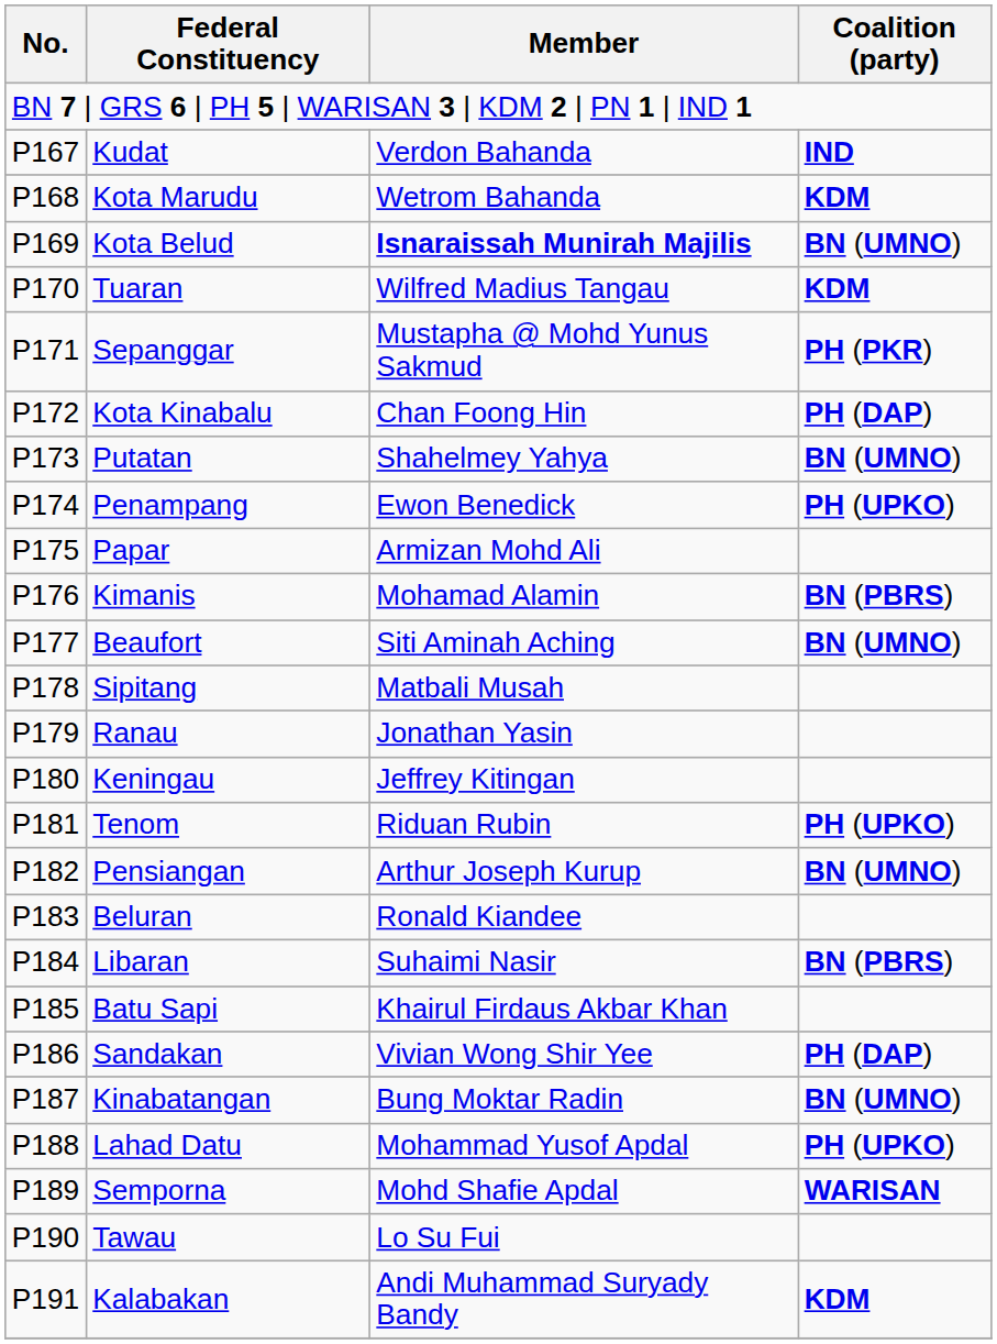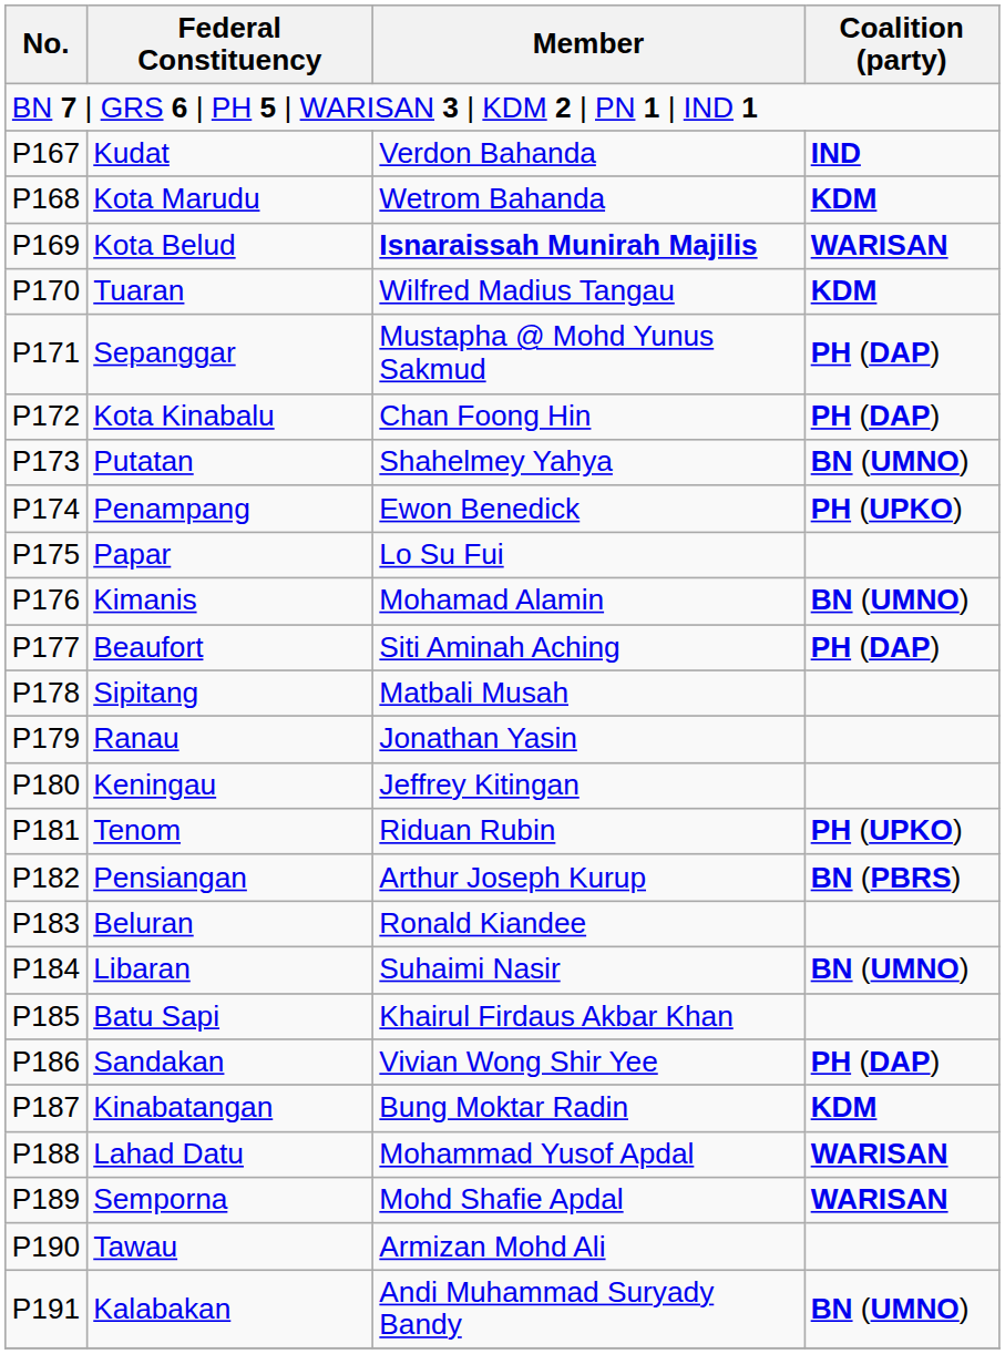Kota Belud | Coalition (party): BN (UMNO) -> WARISAN
Sepanggar | Coalition (party): PH (PKR) -> PH (DAP)
Papar | Member: Armizan Mohd Ali -> Lo Su Fui
Kimanis | Coalition (party): BN (PBRS) -> BN (UMNO)
Beaufort | Coalition (party): BN (UMNO) -> PH (DAP)
Pensiangan | Coalition (party): BN (UMNO) -> BN (PBRS)
Libaran | Coalition (party): BN (PBRS) -> BN (UMNO)
Kinabatangan | Coalition (party): BN (UMNO) -> KDM
Lahad Datu | Coalition (party): PH (UPKO) -> WARISAN
Tawau | Member: Lo Su Fui -> Armizan Mohd Ali
Kalabakan | Coalition (party): KDM -> BN (UMNO)
